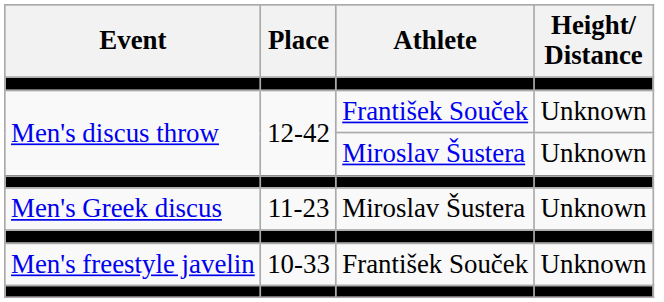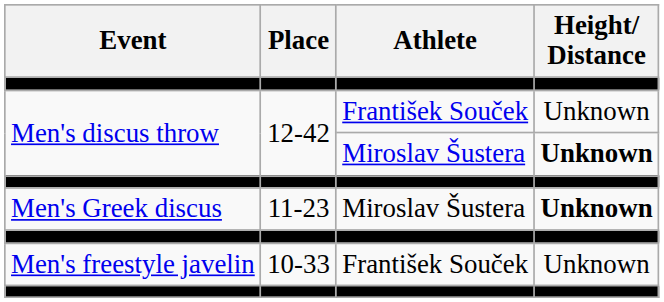Men's discus throw / Miroslav Šustera | Height/ Distance: normal -> bold
Men's Greek discus | Height/ Distance: normal -> bold
